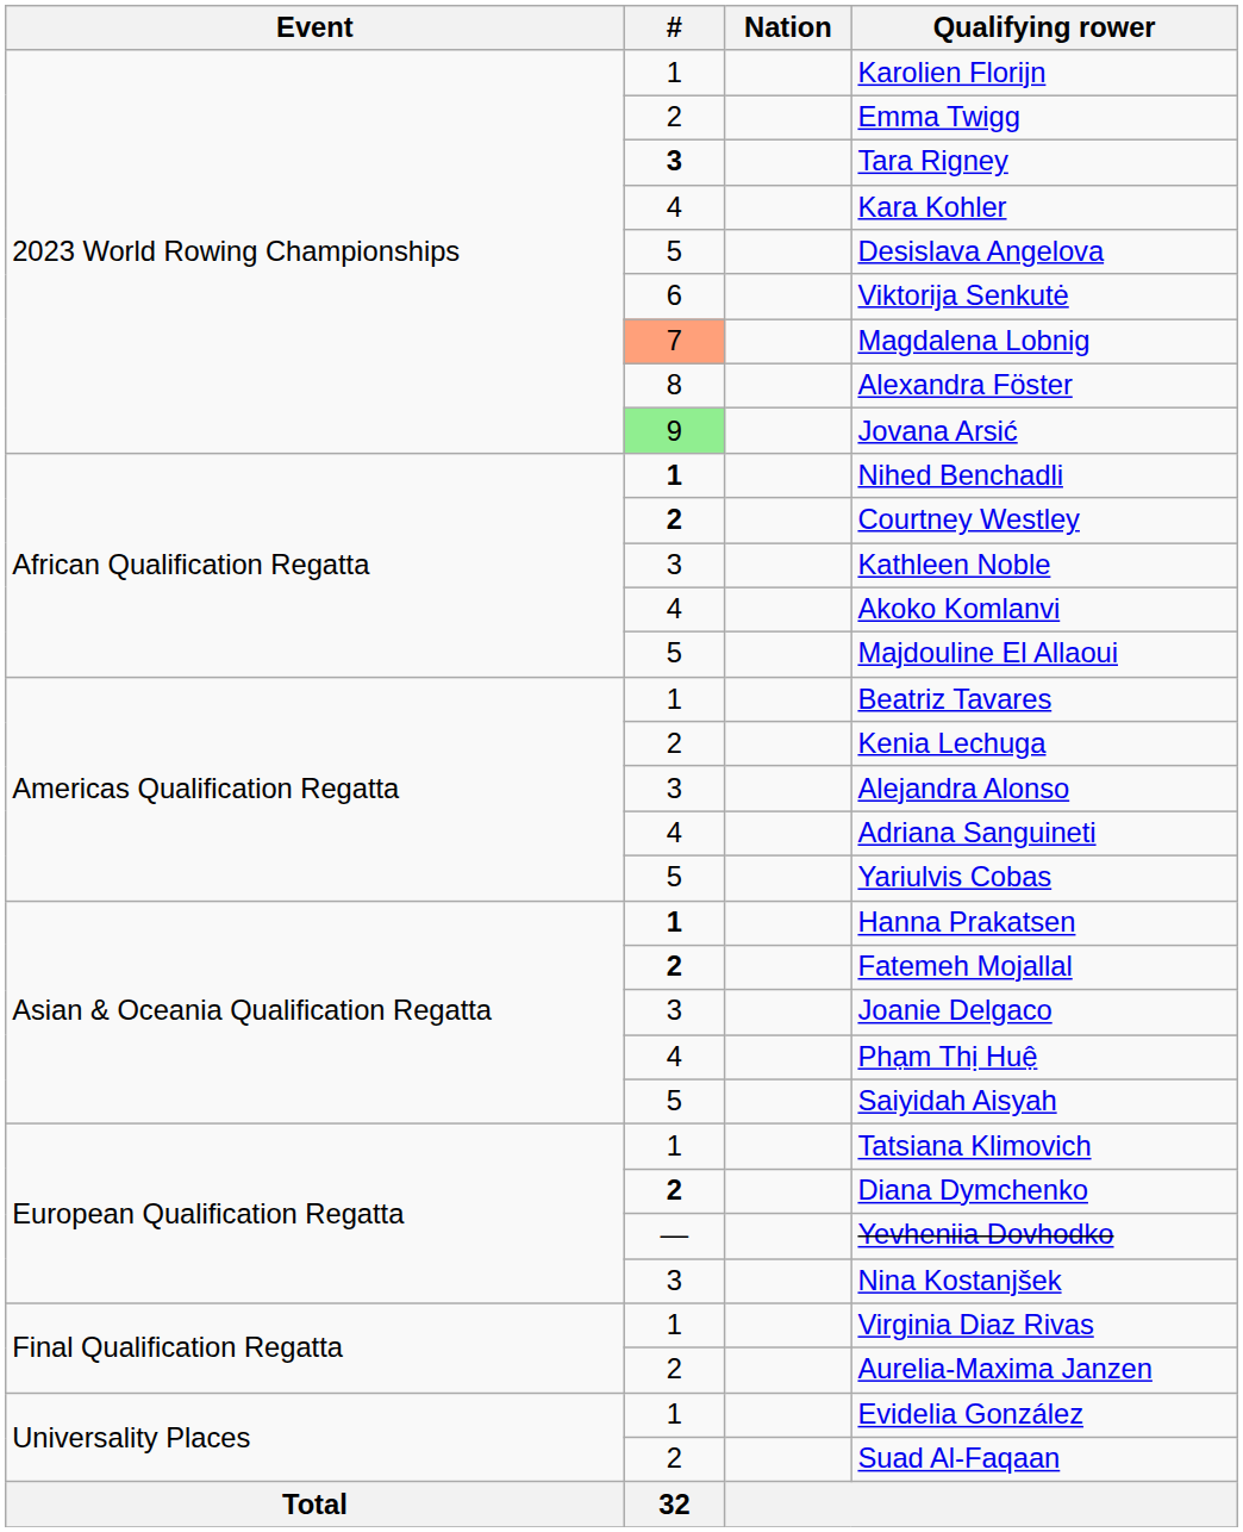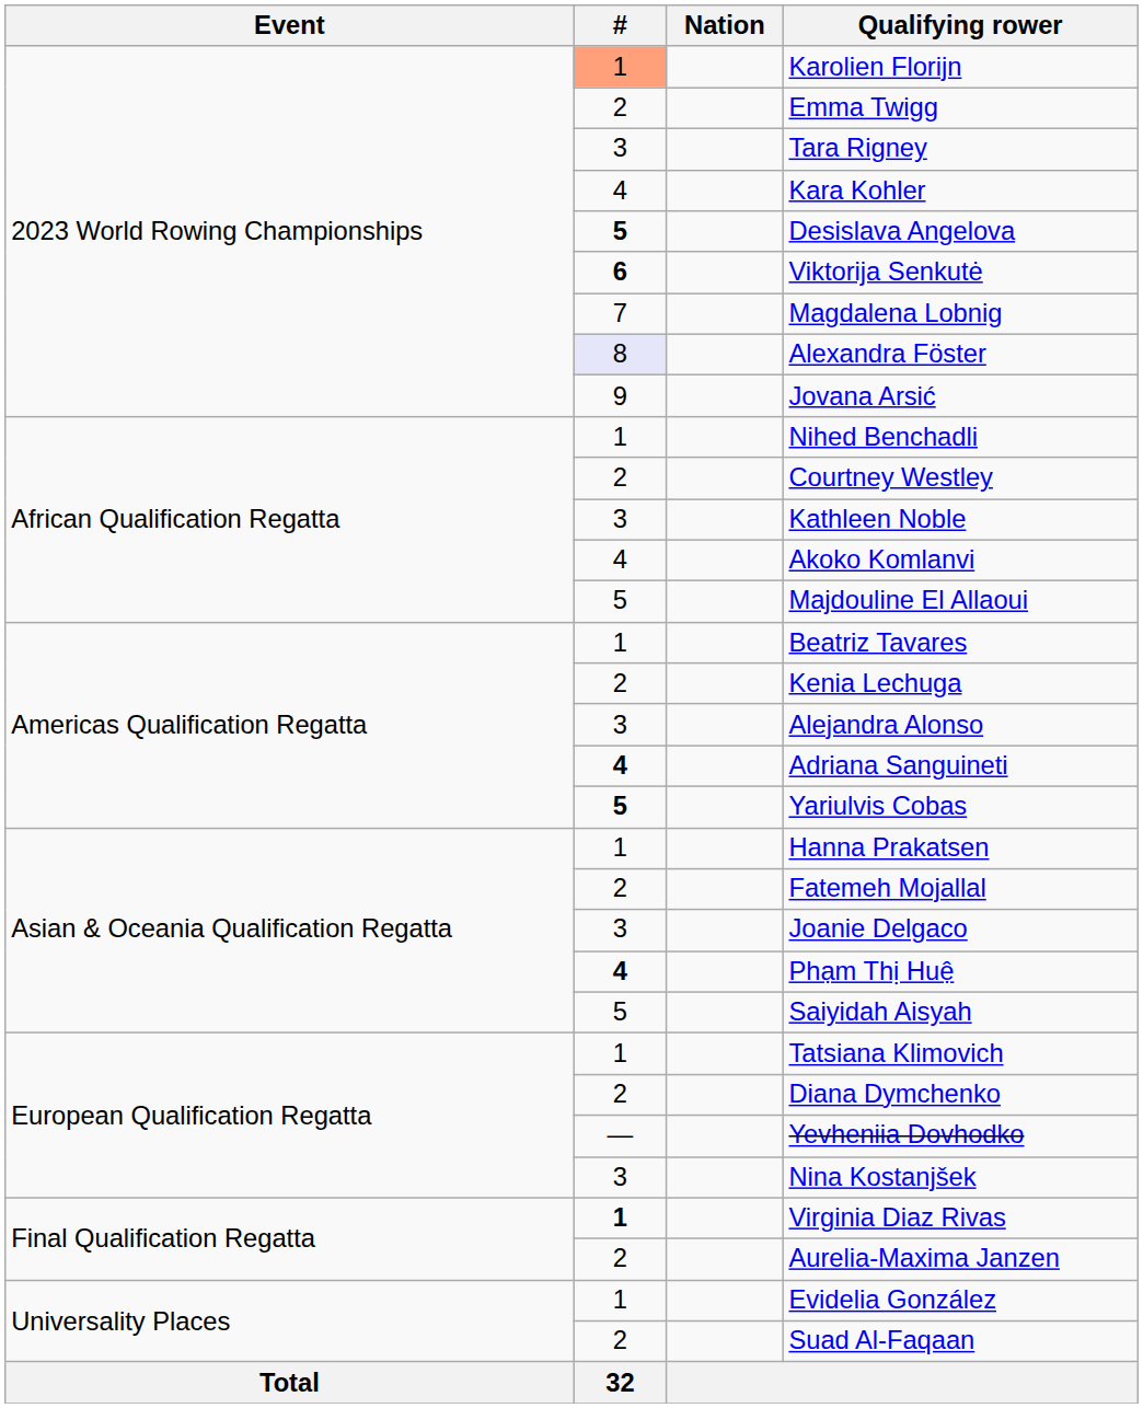Karolien Florijn | #: no background -> lightsalmon background
Tara Rigney | #: bold -> normal
Desislava Angelova | #: normal -> bold
Viktorija Senkutė | #: normal -> bold
Magdalena Lobnig | #: lightsalmon background -> no background
Alexandra Föster | #: no background -> lavender background
Jovana Arsić | #: lightgreen background -> no background
Nihed Benchadli | #: bold -> normal
Courtney Westley | #: bold -> normal
Adriana Sanguineti | #: normal -> bold
Yariulvis Cobas | #: normal -> bold
Hanna Prakatsen | #: bold -> normal
Fatemeh Mojallal | #: bold -> normal
Phạm Thị Huệ | #: normal -> bold
Diana Dymchenko | #: bold -> normal
Virginia Diaz Rivas | #: normal -> bold
